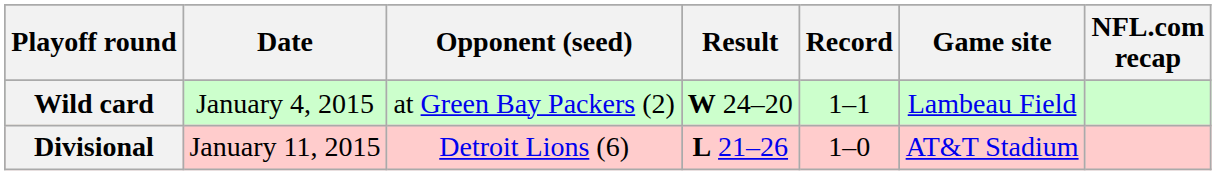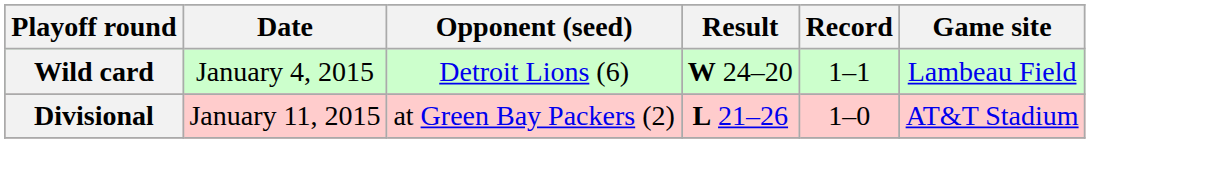- column: NFL.com recap
Wild card | Opponent (seed): at Green Bay Packers (2) -> Detroit Lions (6)
Divisional | Opponent (seed): Detroit Lions (6) -> at Green Bay Packers (2)
